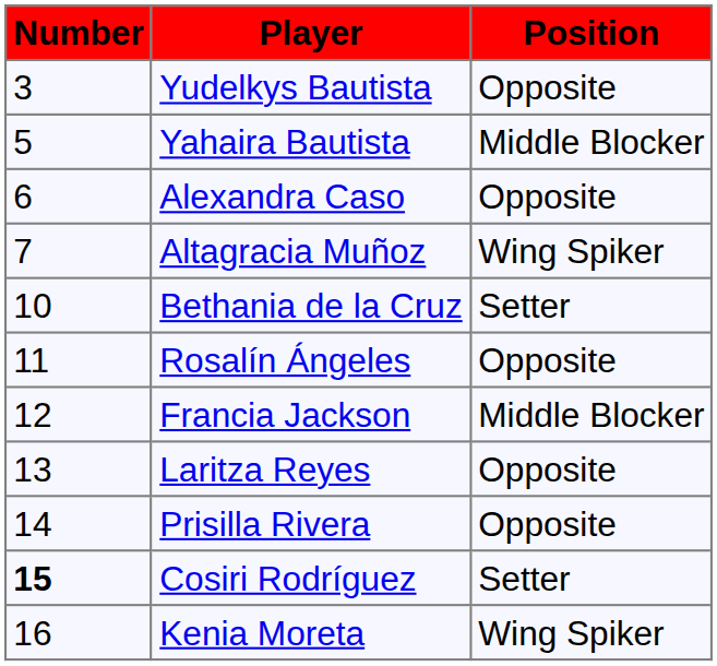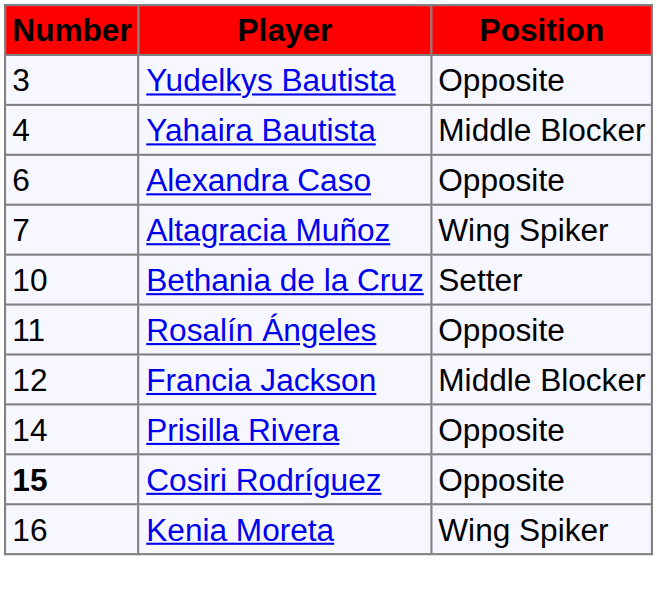Yahaira Bautista | Number: 5 -> 4
- row: 13 | Laritza Reyes | Opposite
Cosiri Rodríguez | Position: Setter -> Opposite
